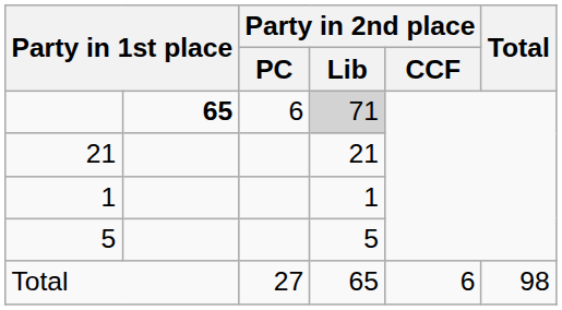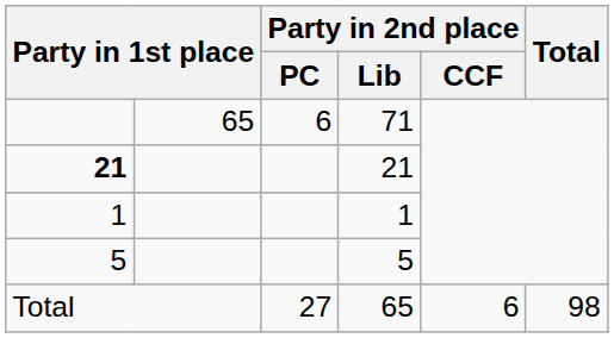row 3 | column 2: bold -> normal
row 3 | Party in 2nd place / Lib: lightgrey background -> no background
row 4 | column 1: normal -> bold
